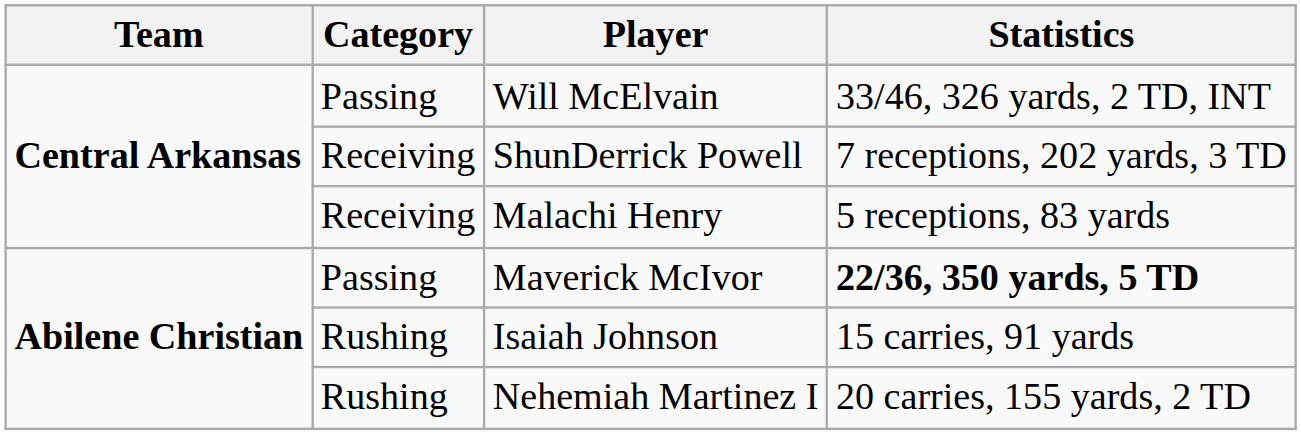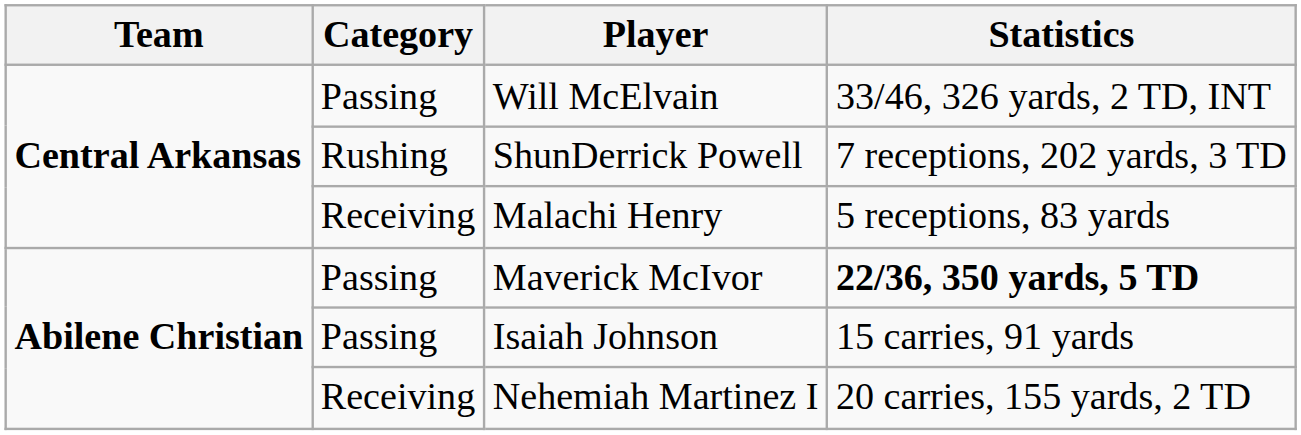ShunDerrick Powell | Category: Receiving -> Rushing
Isaiah Johnson | Category: Rushing -> Passing
Nehemiah Martinez I | Category: Rushing -> Receiving
